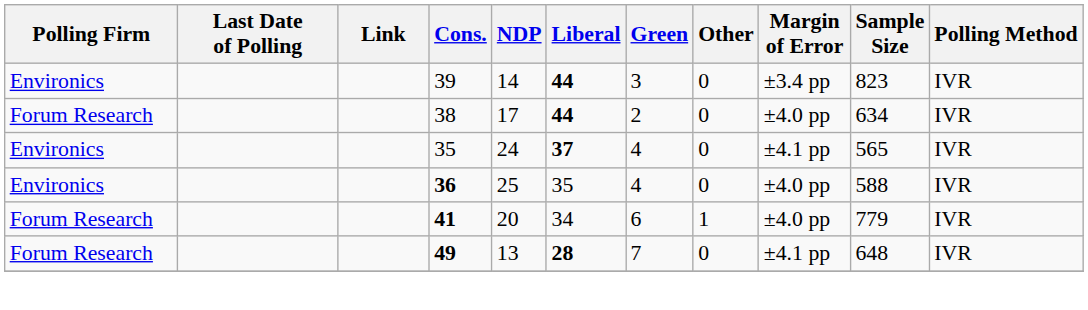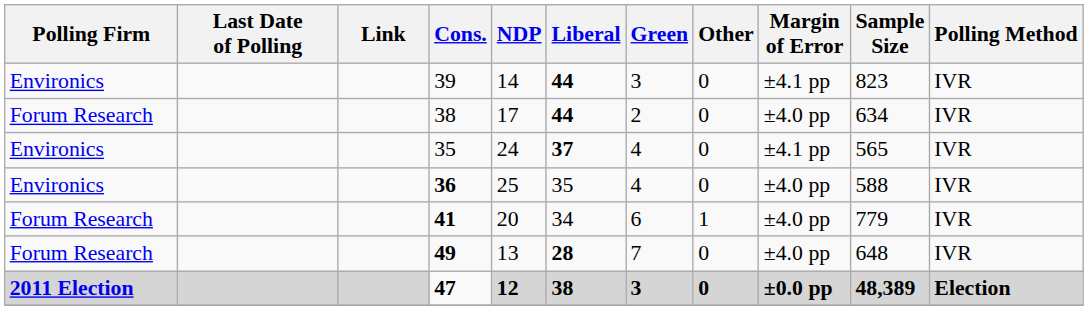39 | Margin of Error: ±3.4 pp -> ±4.1 pp
49 | Margin of Error: ±4.1 pp -> ±4.0 pp
+ row: 2011 Election | 47 | 12 | 38 | 3 | 0 | ±0.0 pp | 48,389 | Election
